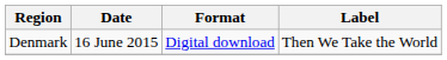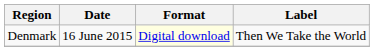Denmark | Format: no background -> lightyellow background
